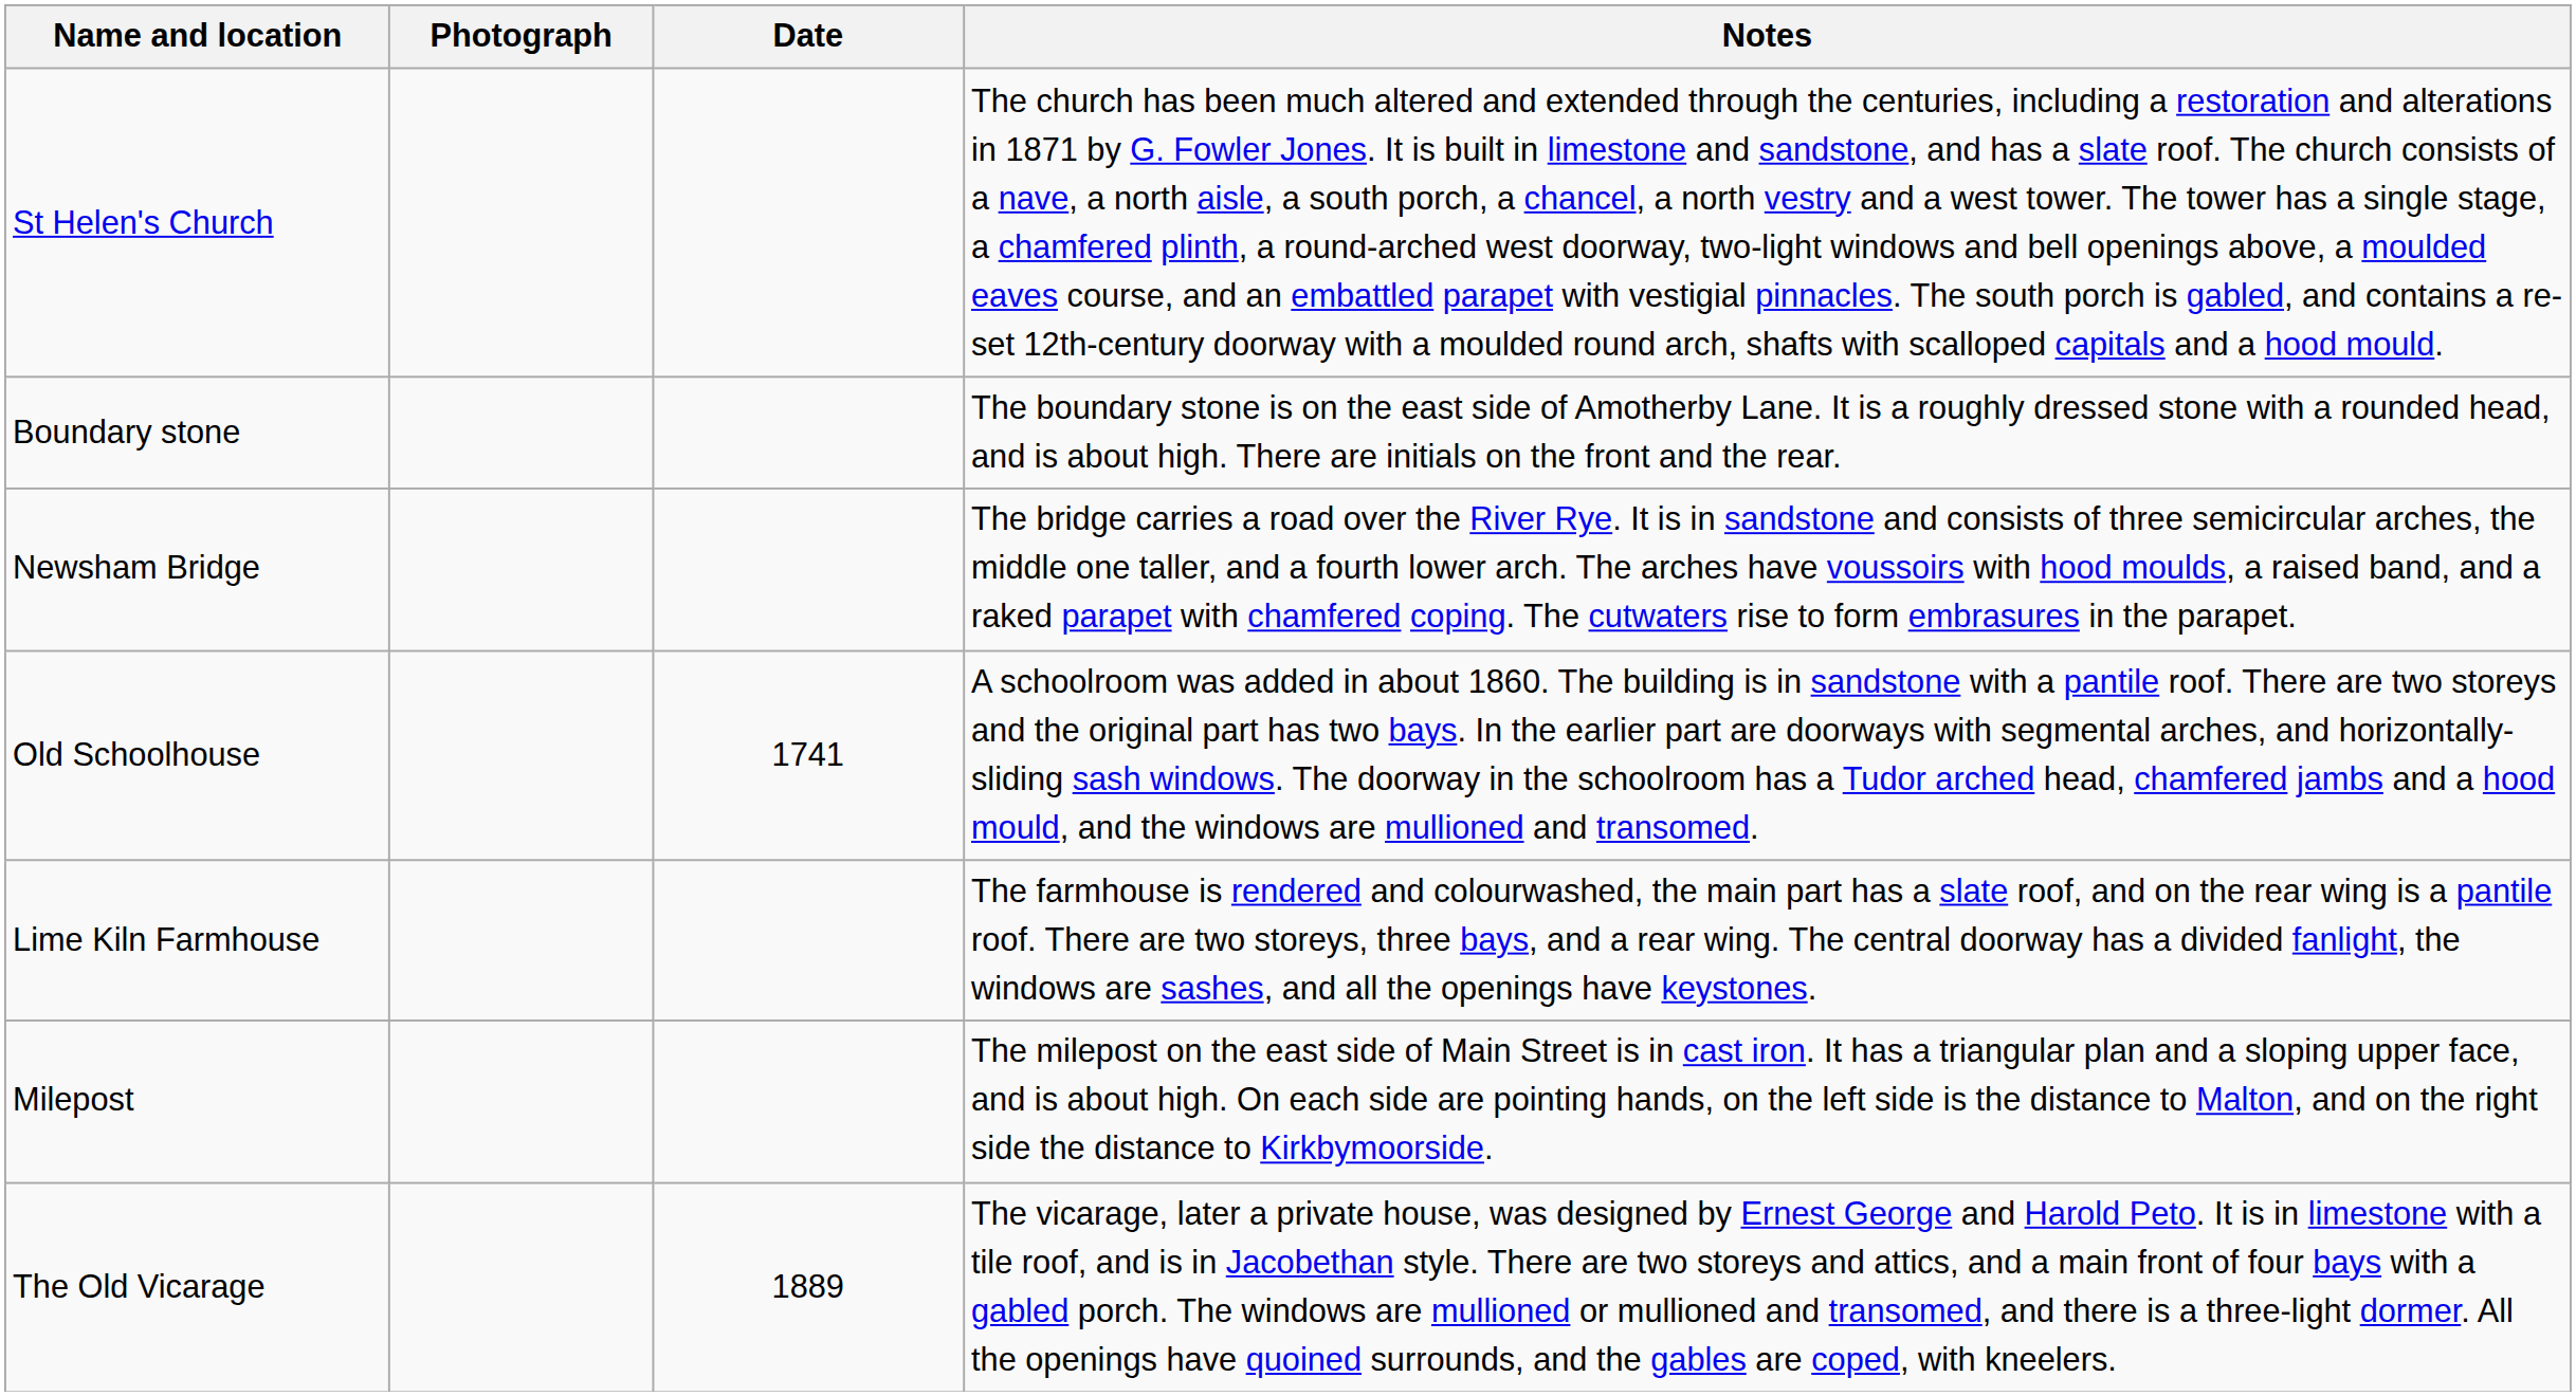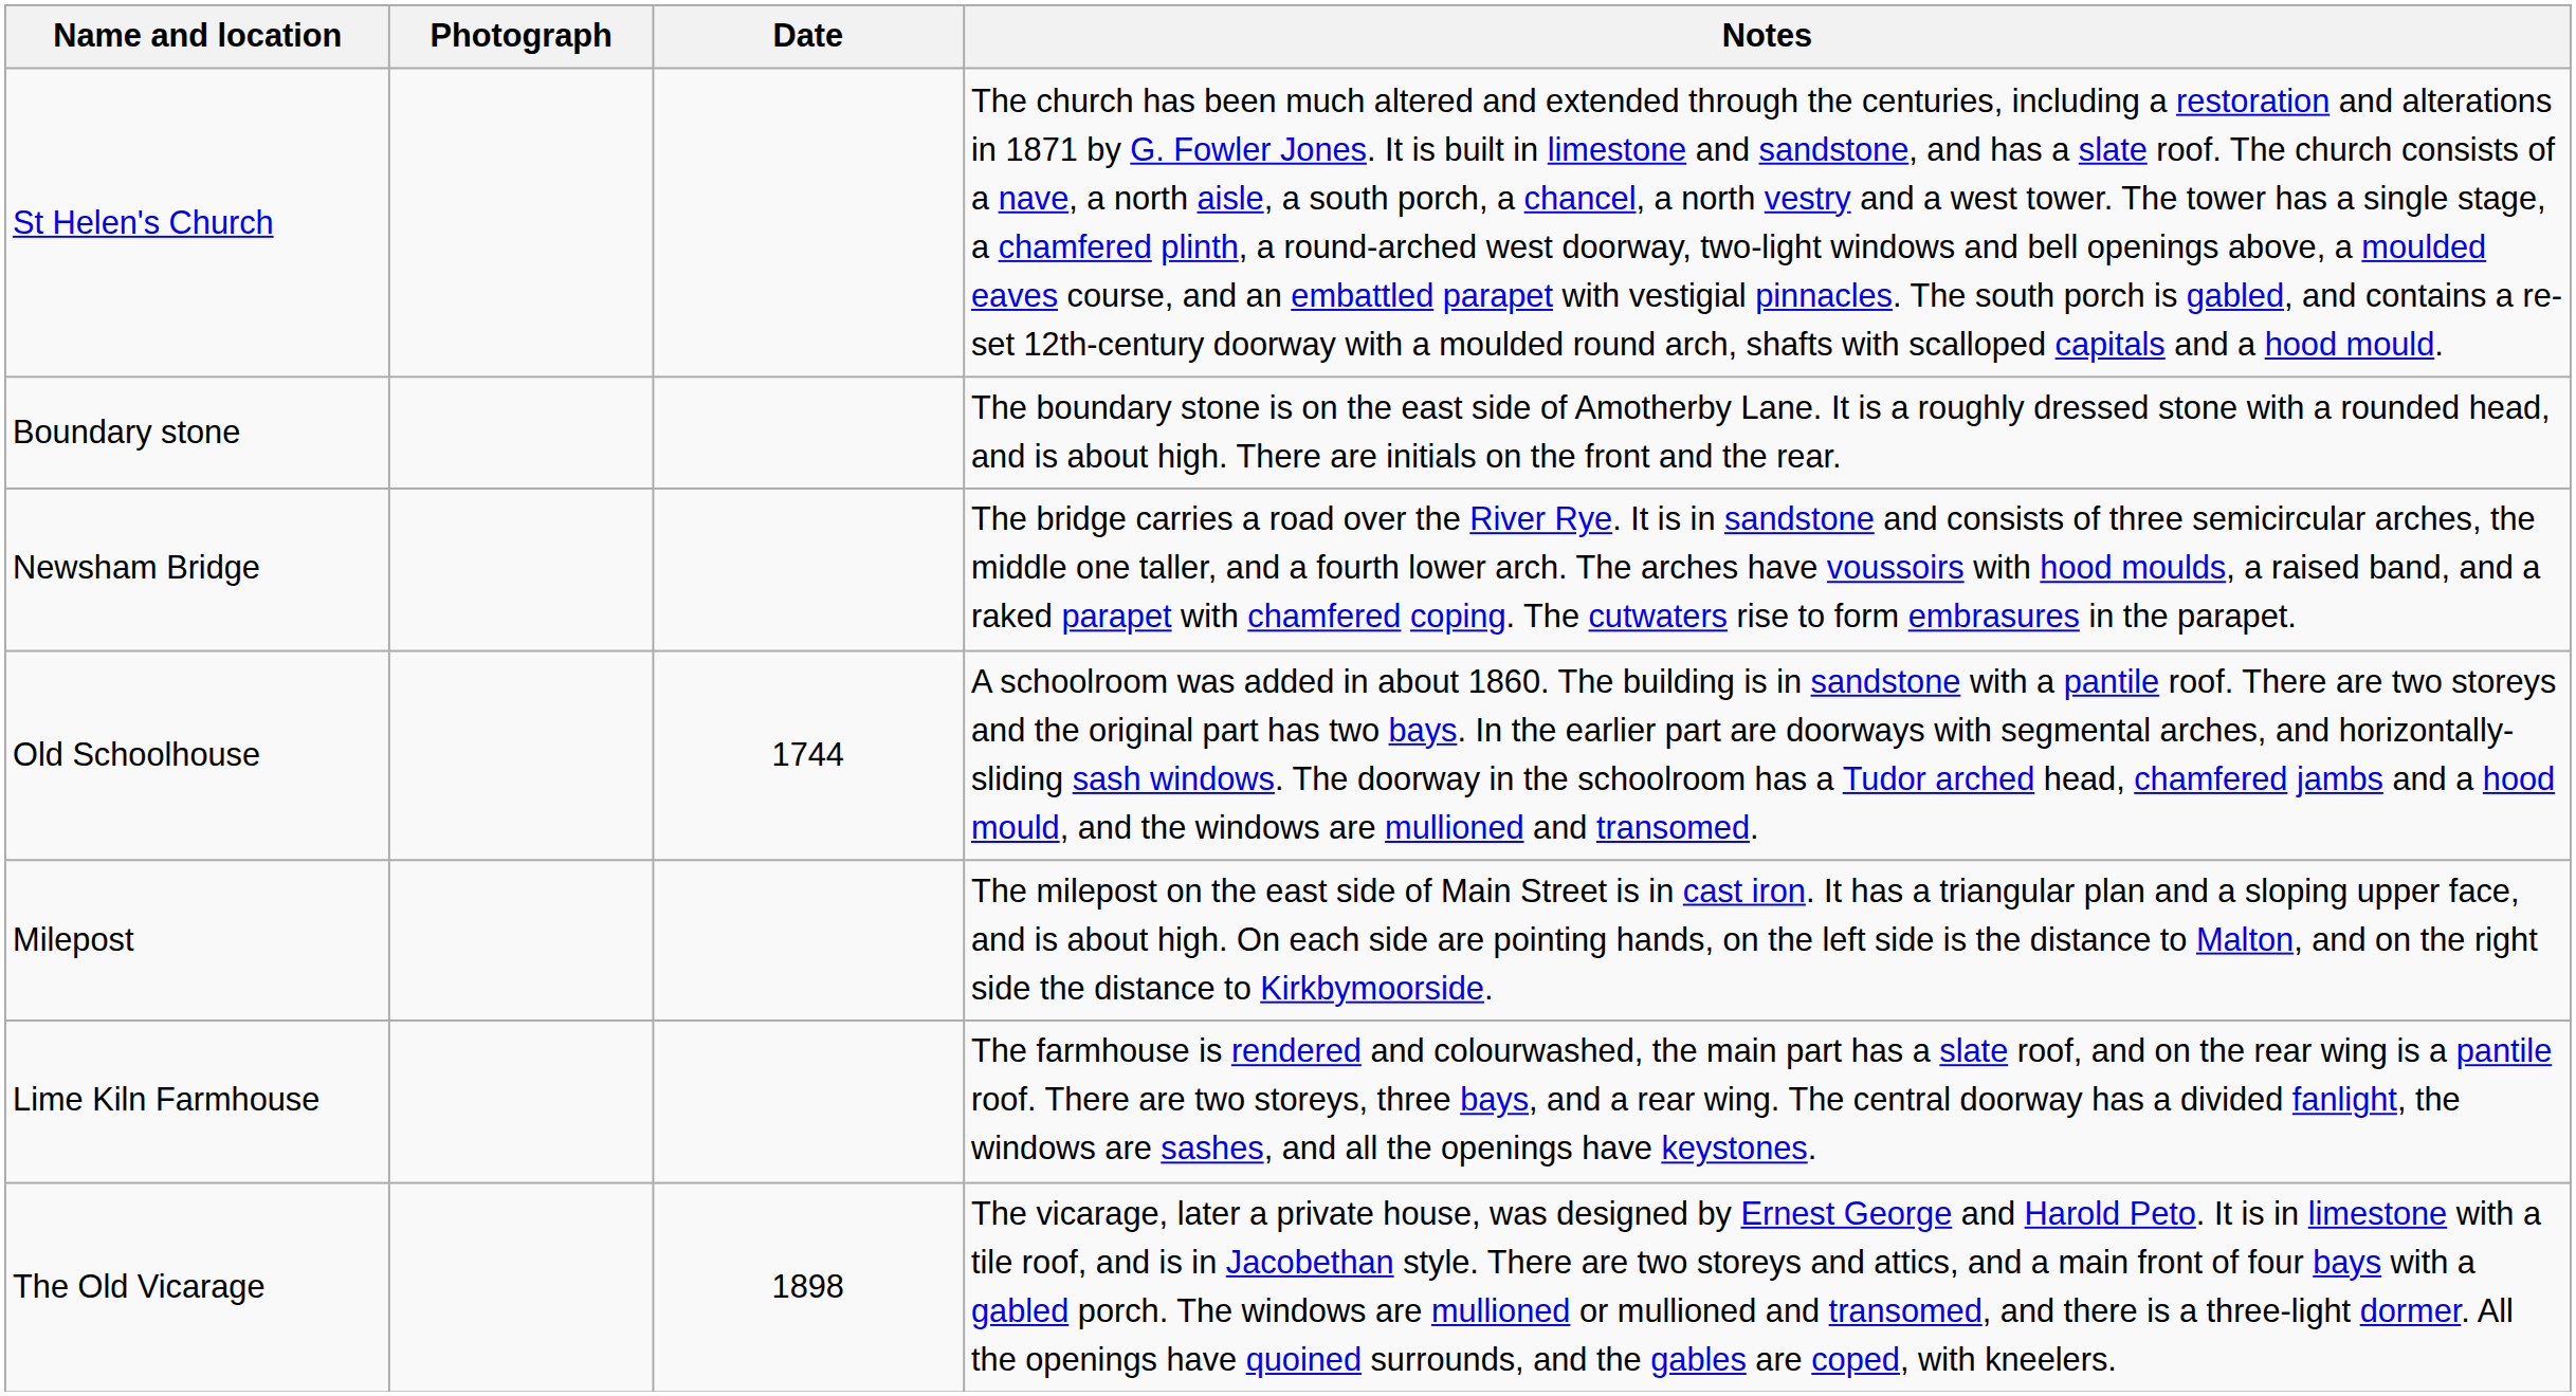Old Schoolhouse | Date: 1741 -> 1744
rows swapped: Lime Kiln Farmhouse <-> Milepost
The Old Vicarage | Date: 1889 -> 1898
